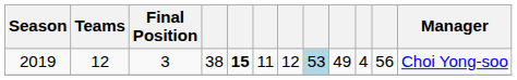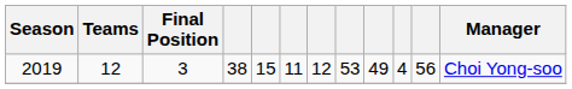2019 | column 5: bold -> normal
2019 | column 8: lightblue background -> no background
